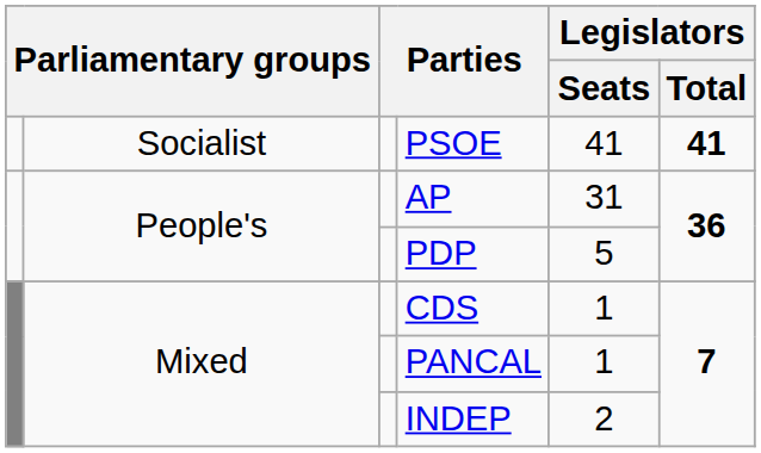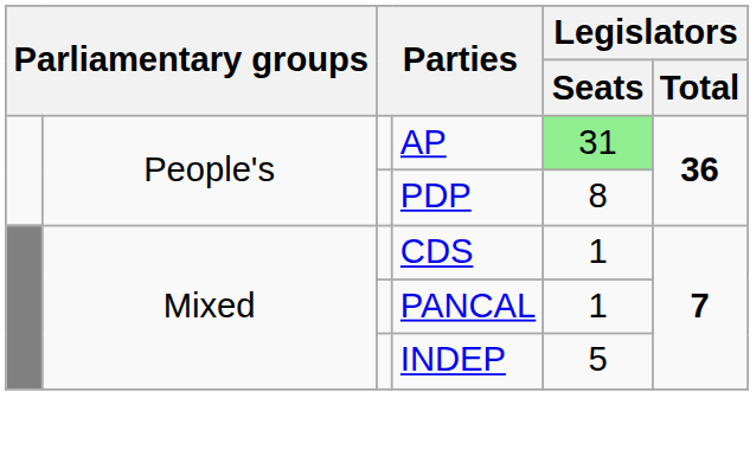- row: Socialist | PSOE | 41 | 41
AP | Legislators / Seats: no background -> lightgreen background
PDP | Legislators / Seats: 5 -> 8
INDEP | Legislators / Seats: 2 -> 5
